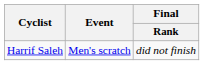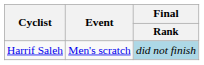Harrif Saleh | Final / Rank: no background -> lightblue background
